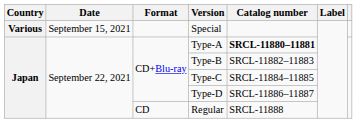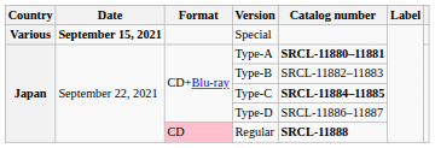Special | Date: normal -> bold
Type-C | Catalog number: normal -> bold
Regular | Format: no background -> pink background
Regular | Catalog number: normal -> bold
